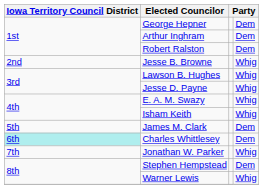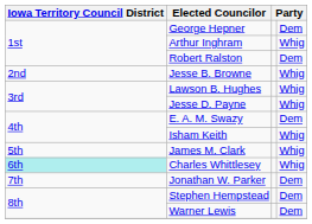Arthur Inghram | column 4: Dem -> Whig
E. A. M. Swazy | column 4: Whig -> Dem
James M. Clark | column 4: Dem -> Whig
Charles Whittlesey | column 4: Dem -> Whig
Jonathan W. Parker | column 4: Whig -> Dem
Warner Lewis | column 4: Whig -> Dem
